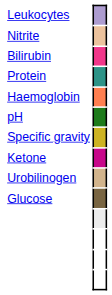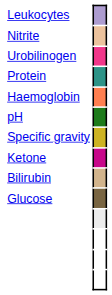row 3 | column 1: Bilirubin -> Urobilinogen
row 9 | column 1: Urobilinogen -> Bilirubin
